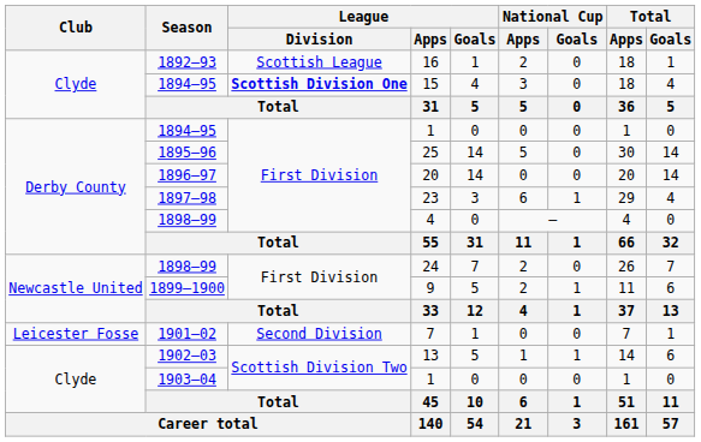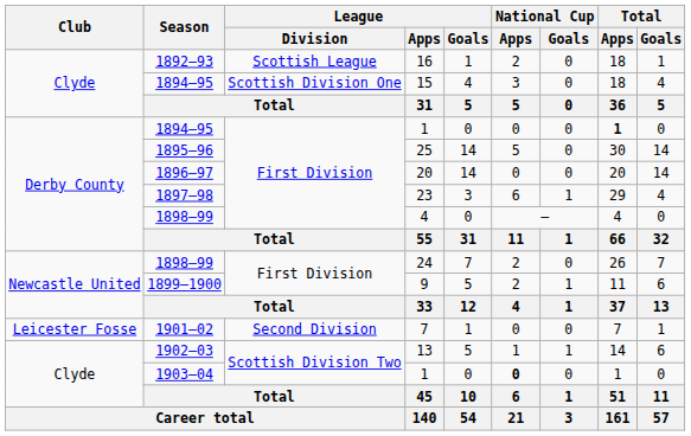15 | League / Division: bold -> normal
1894–95 / 1 | Total / Apps: normal -> bold
1903–04 / 1 | National Cup / Apps: normal -> bold
